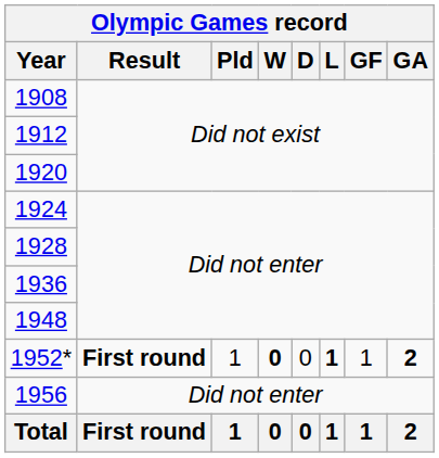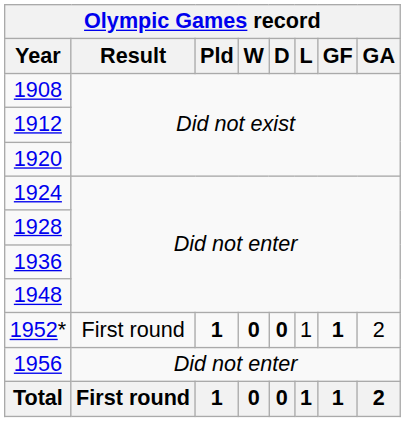1952* | Result: bold -> normal
1952* | Pld: normal -> bold
1952* | D: normal -> bold
1952* | L: bold -> normal
1952* | GF: normal -> bold
1952* | GA: bold -> normal
